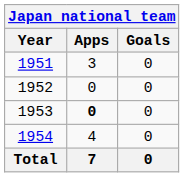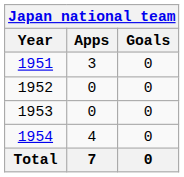1953 | Apps: bold -> normal
